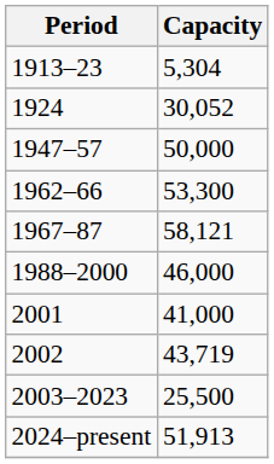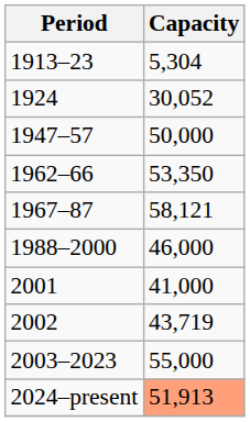1962–66 | Capacity: 53,300 -> 53,350
2003–2023 | Capacity: 25,500 -> 55,000
2024–present | Capacity: no background -> lightsalmon background
